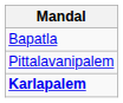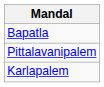row 4 | column 1: bold -> normal
